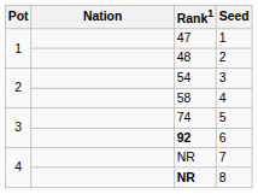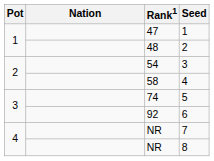6 | Rank1: bold -> normal
8 | Rank1: bold -> normal
